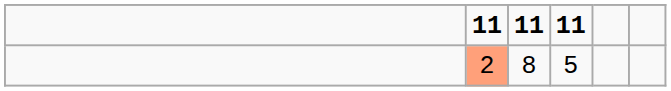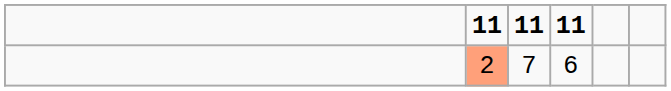row 2 | column 3: 8 -> 7
row 2 | column 4: 5 -> 6
